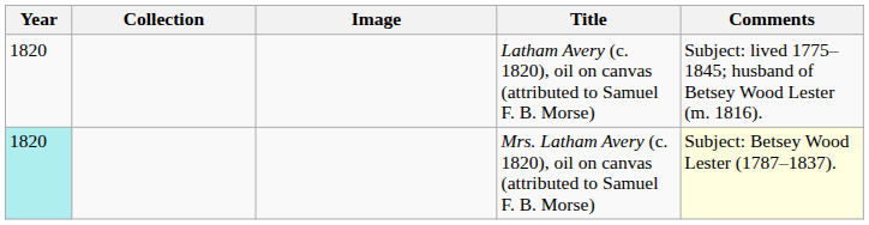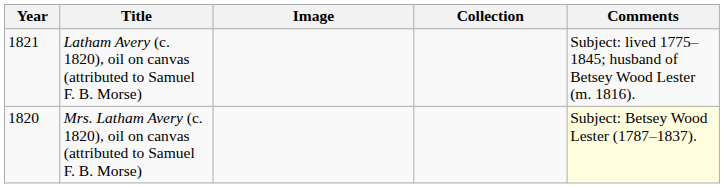columns swapped: Title <-> Collection
row 2 | Year: 1820 -> 1821
row 3 | Year: paleturquoise background -> no background
